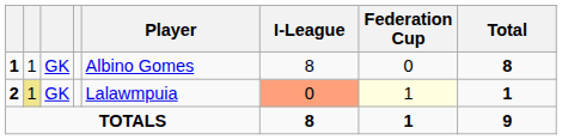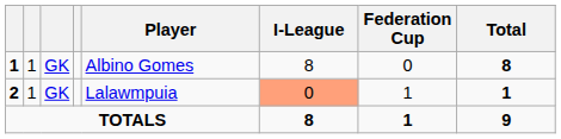2 | column 2: khaki background -> no background
2 | Federation Cup: lightyellow background -> no background
